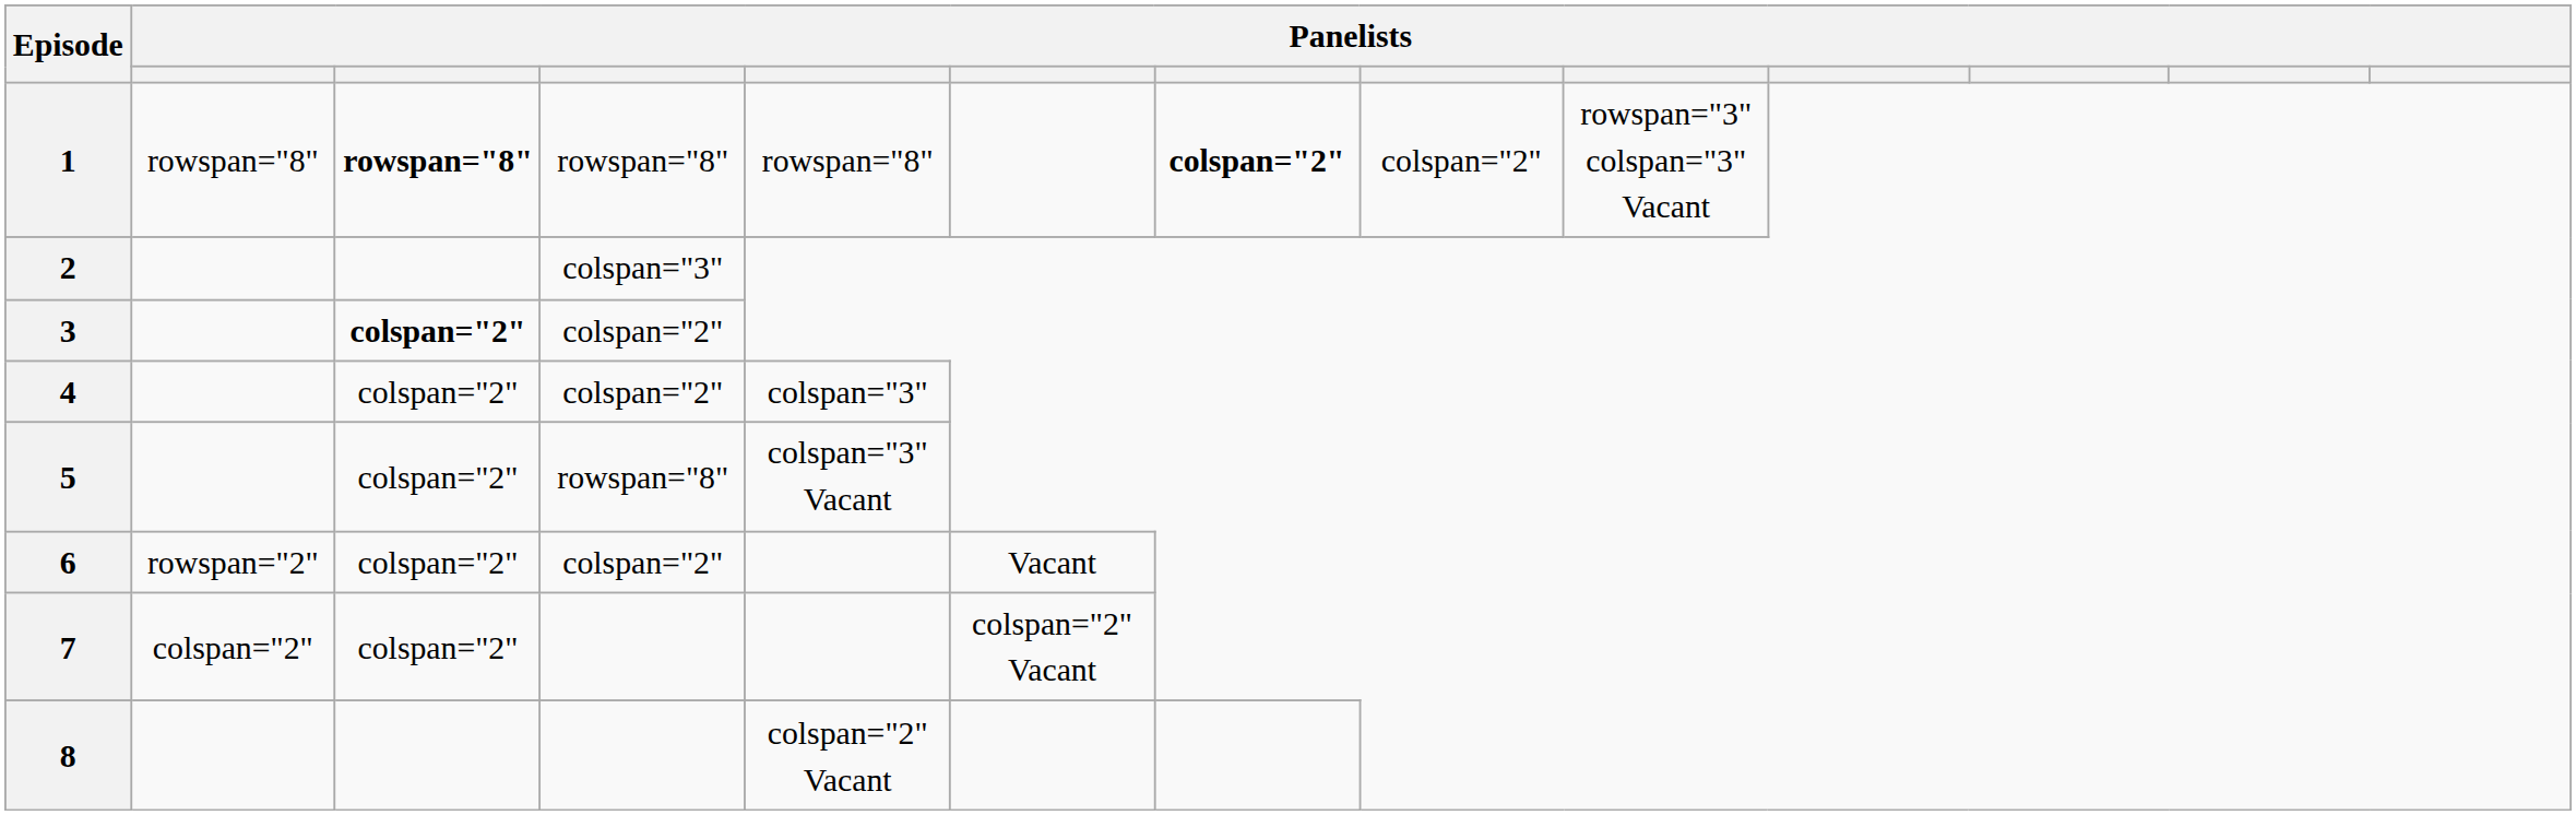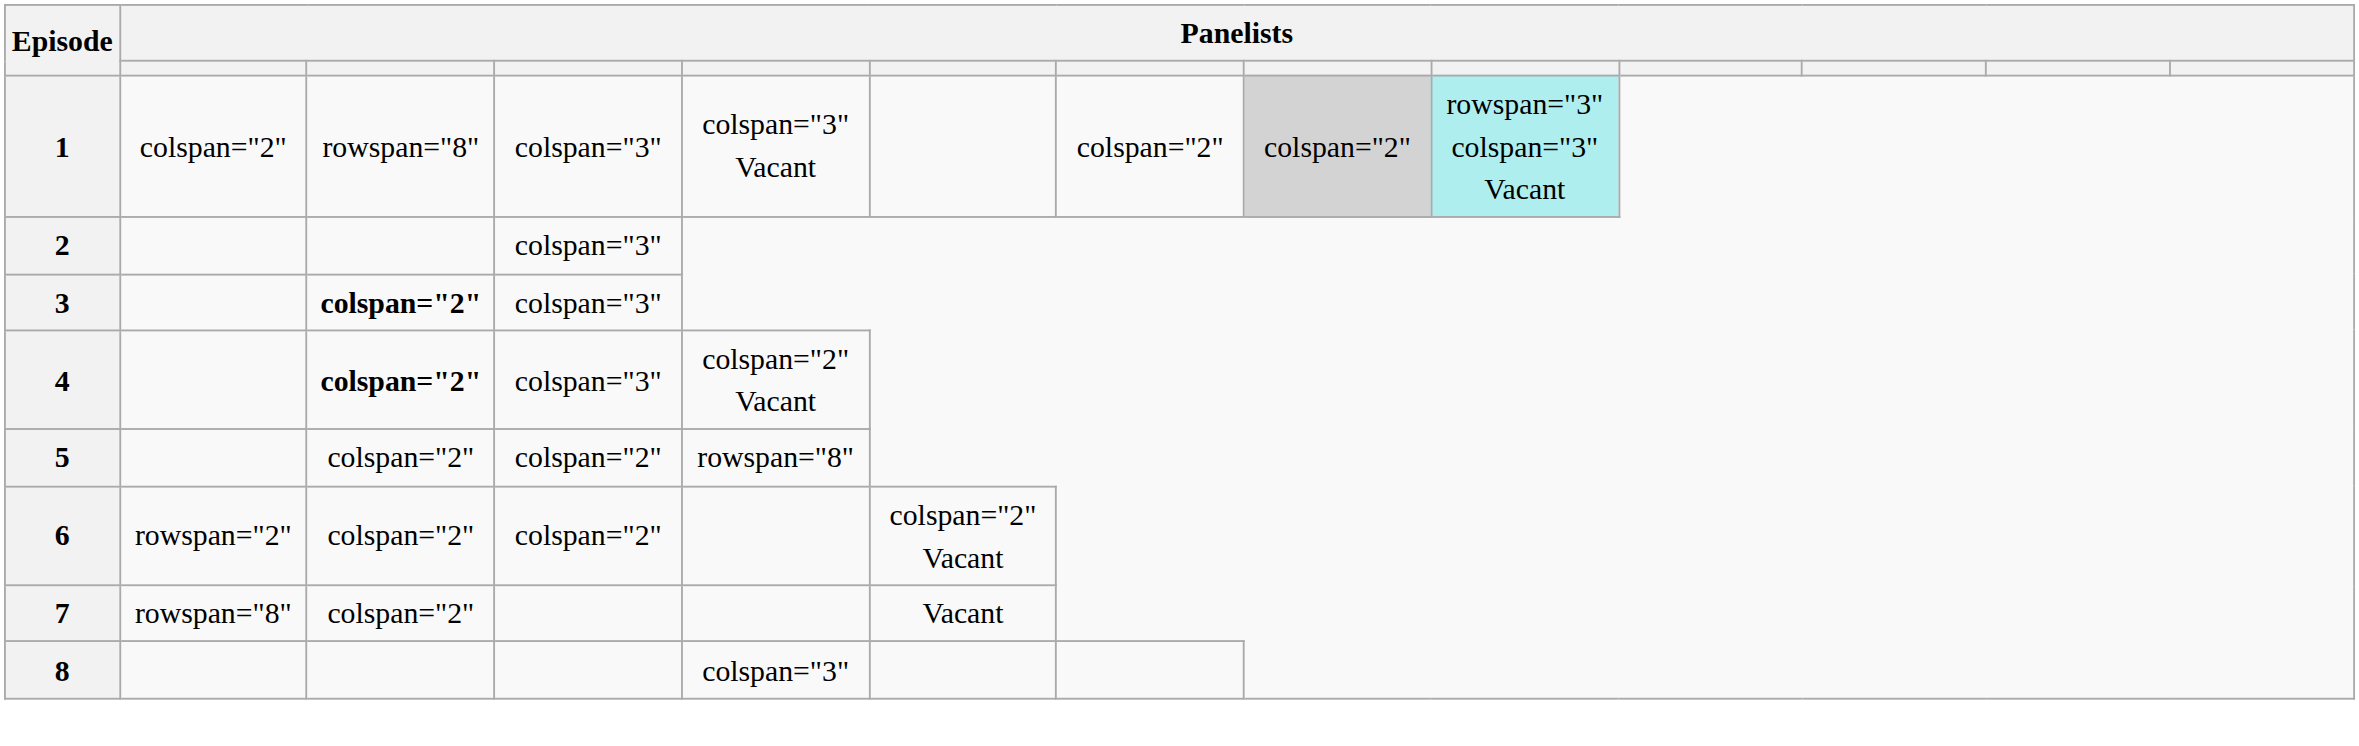1 | column 2: rowspan="8" -> colspan="2"
1 | column 3: bold -> normal
1 | column 4: rowspan="8" -> colspan="3"
1 | column 5: rowspan="8" -> colspan="3" Vacant
1 | column 7: bold -> normal
1 | column 8: no background -> lightgrey background
1 | column 9: no background -> paleturquoise background
3 | column 4: colspan="2" -> colspan="3"
4 | column 3: normal -> bold
4 | column 4: colspan="2" -> colspan="3"
4 | column 5: colspan="3" -> colspan="2" Vacant
5 | column 4: rowspan="8" -> colspan="2"
5 | column 5: colspan="3" Vacant -> rowspan="8"
6 | column 6: Vacant -> colspan="2" Vacant
7 | column 2: colspan="2" -> rowspan="8"
7 | column 6: colspan="2" Vacant -> Vacant
8 | column 5: colspan="2" Vacant -> colspan="3"
